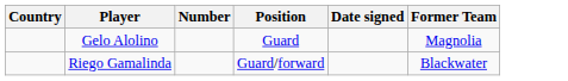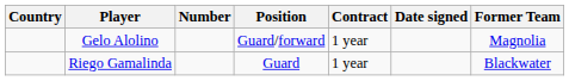+ column: Contract | 1 year | 1 year
Gelo Alolino | Position: Guard -> Guard/forward
Riego Gamalinda | Position: Guard/forward -> Guard
